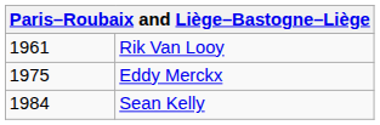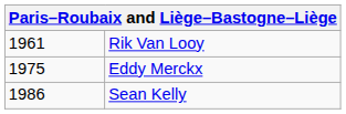Sean Kelly | column 1: 1984 -> 1986
